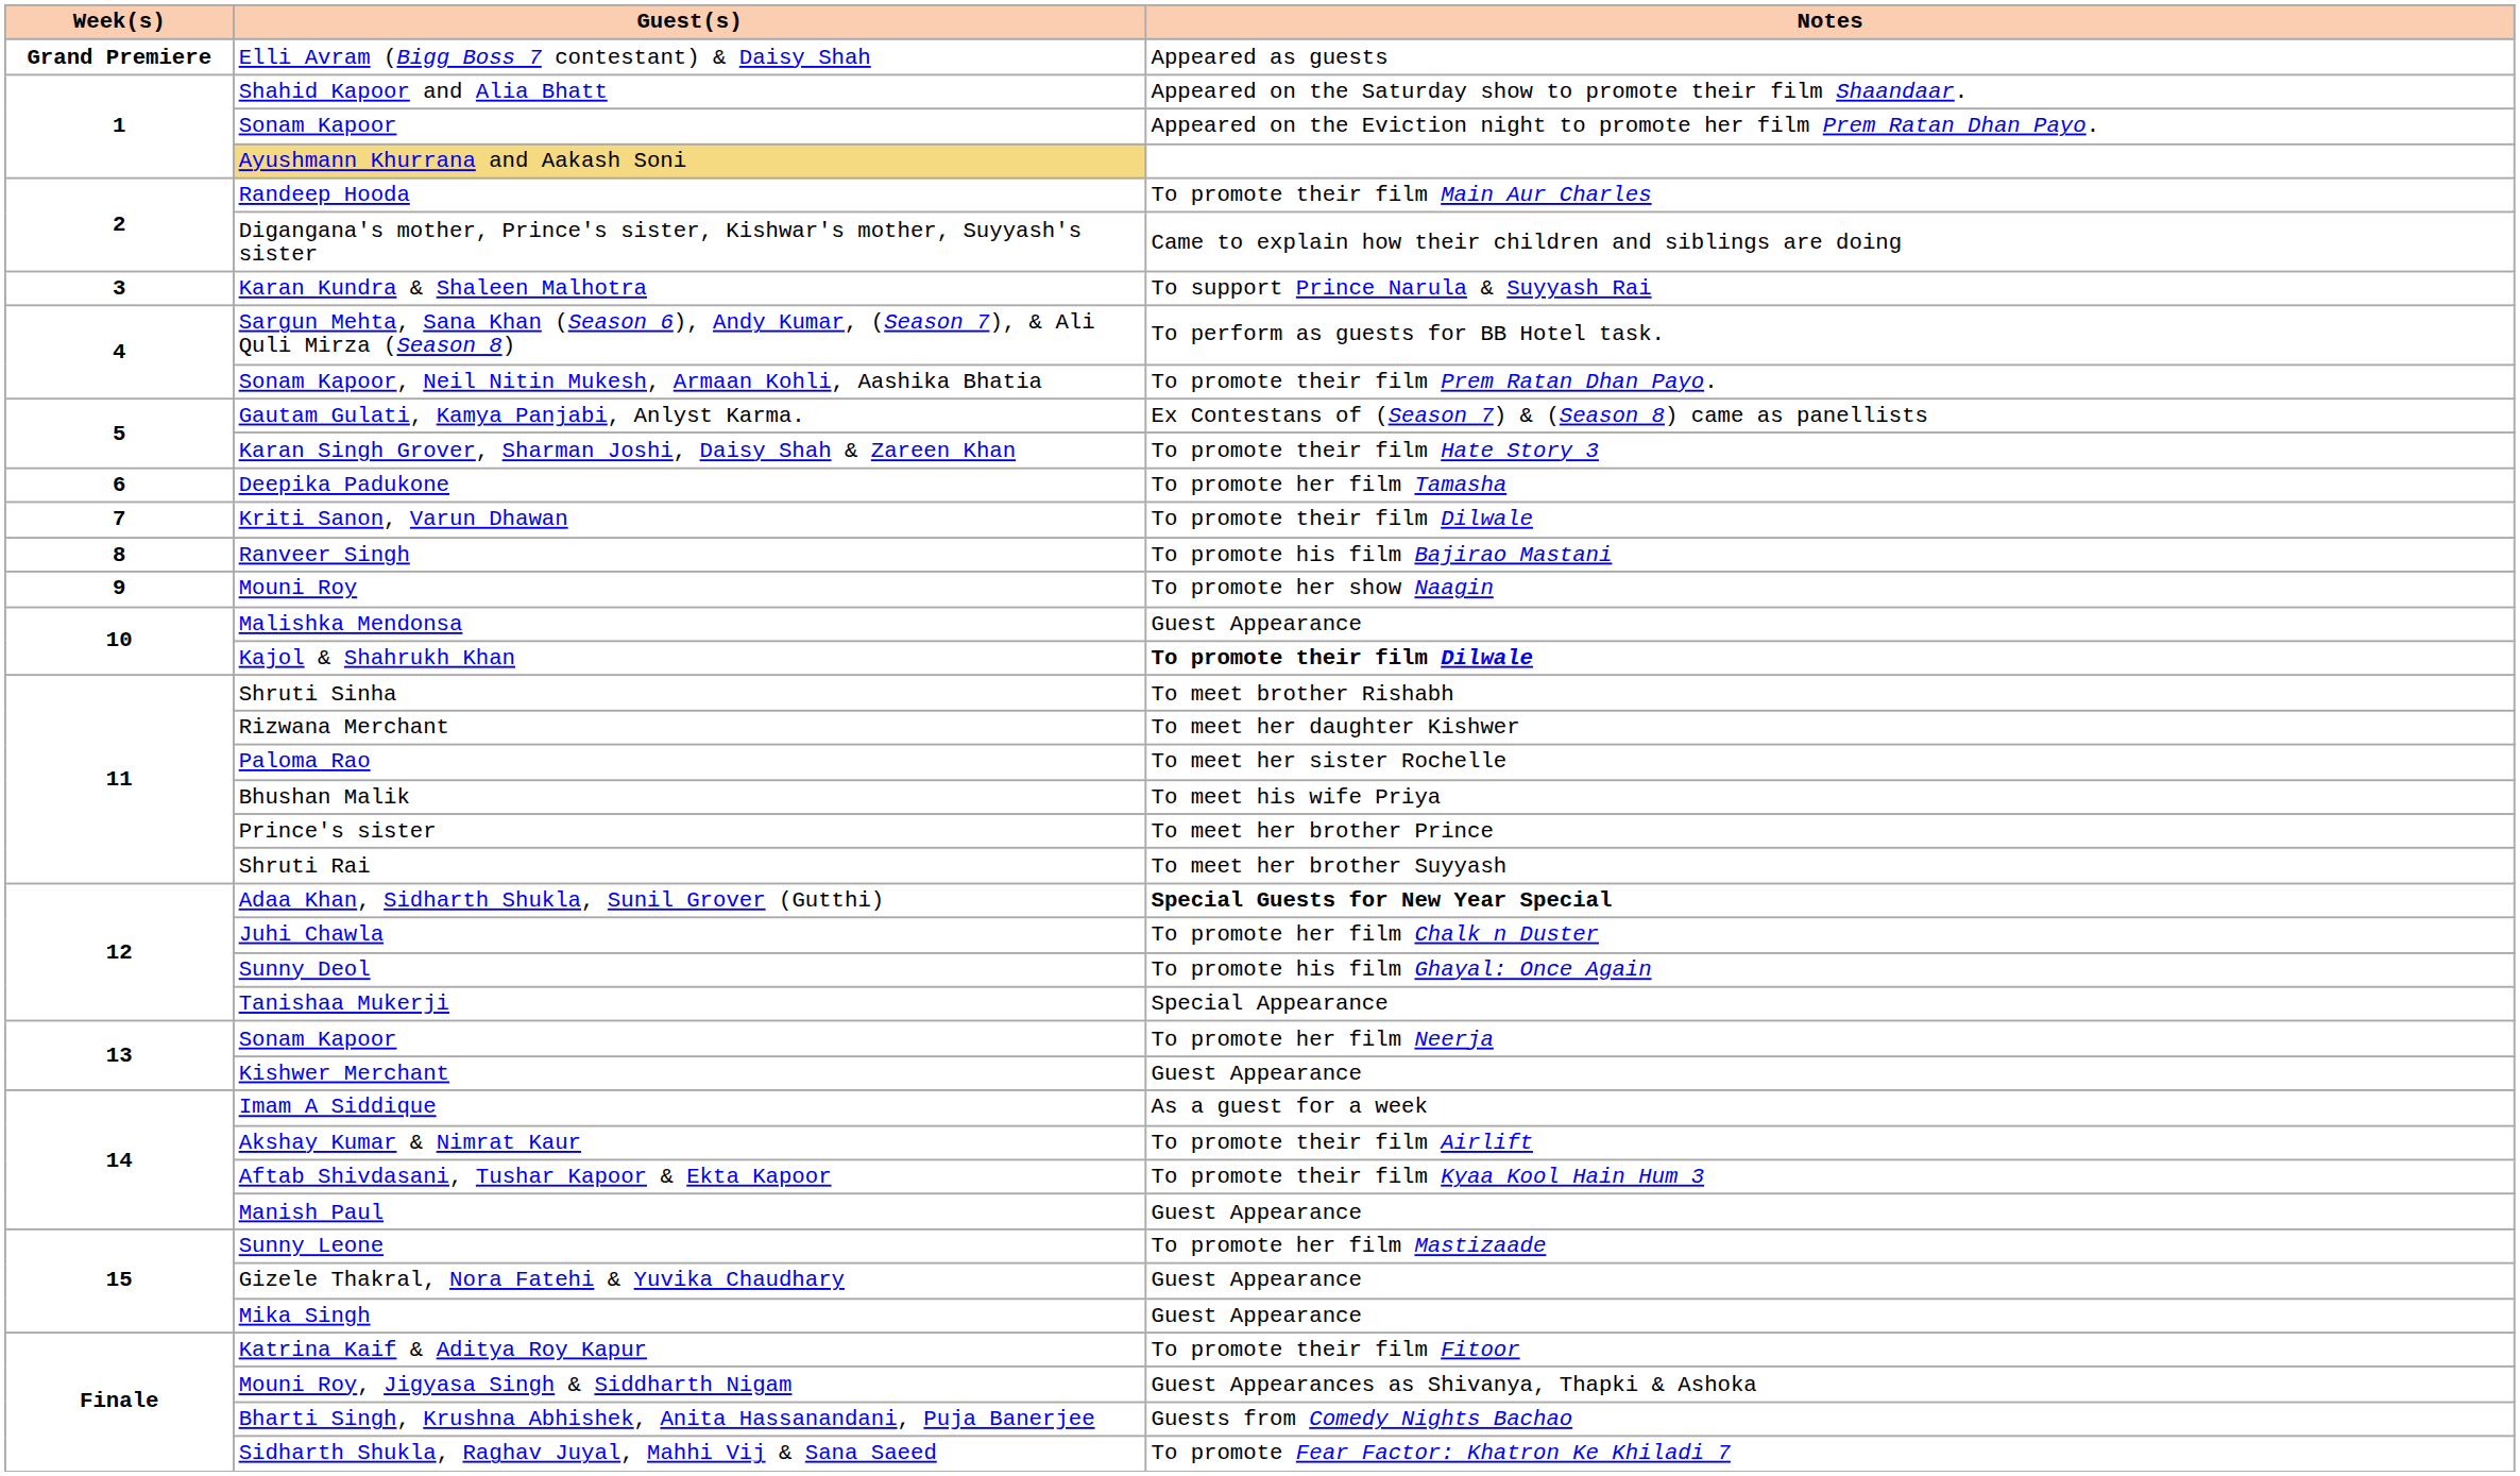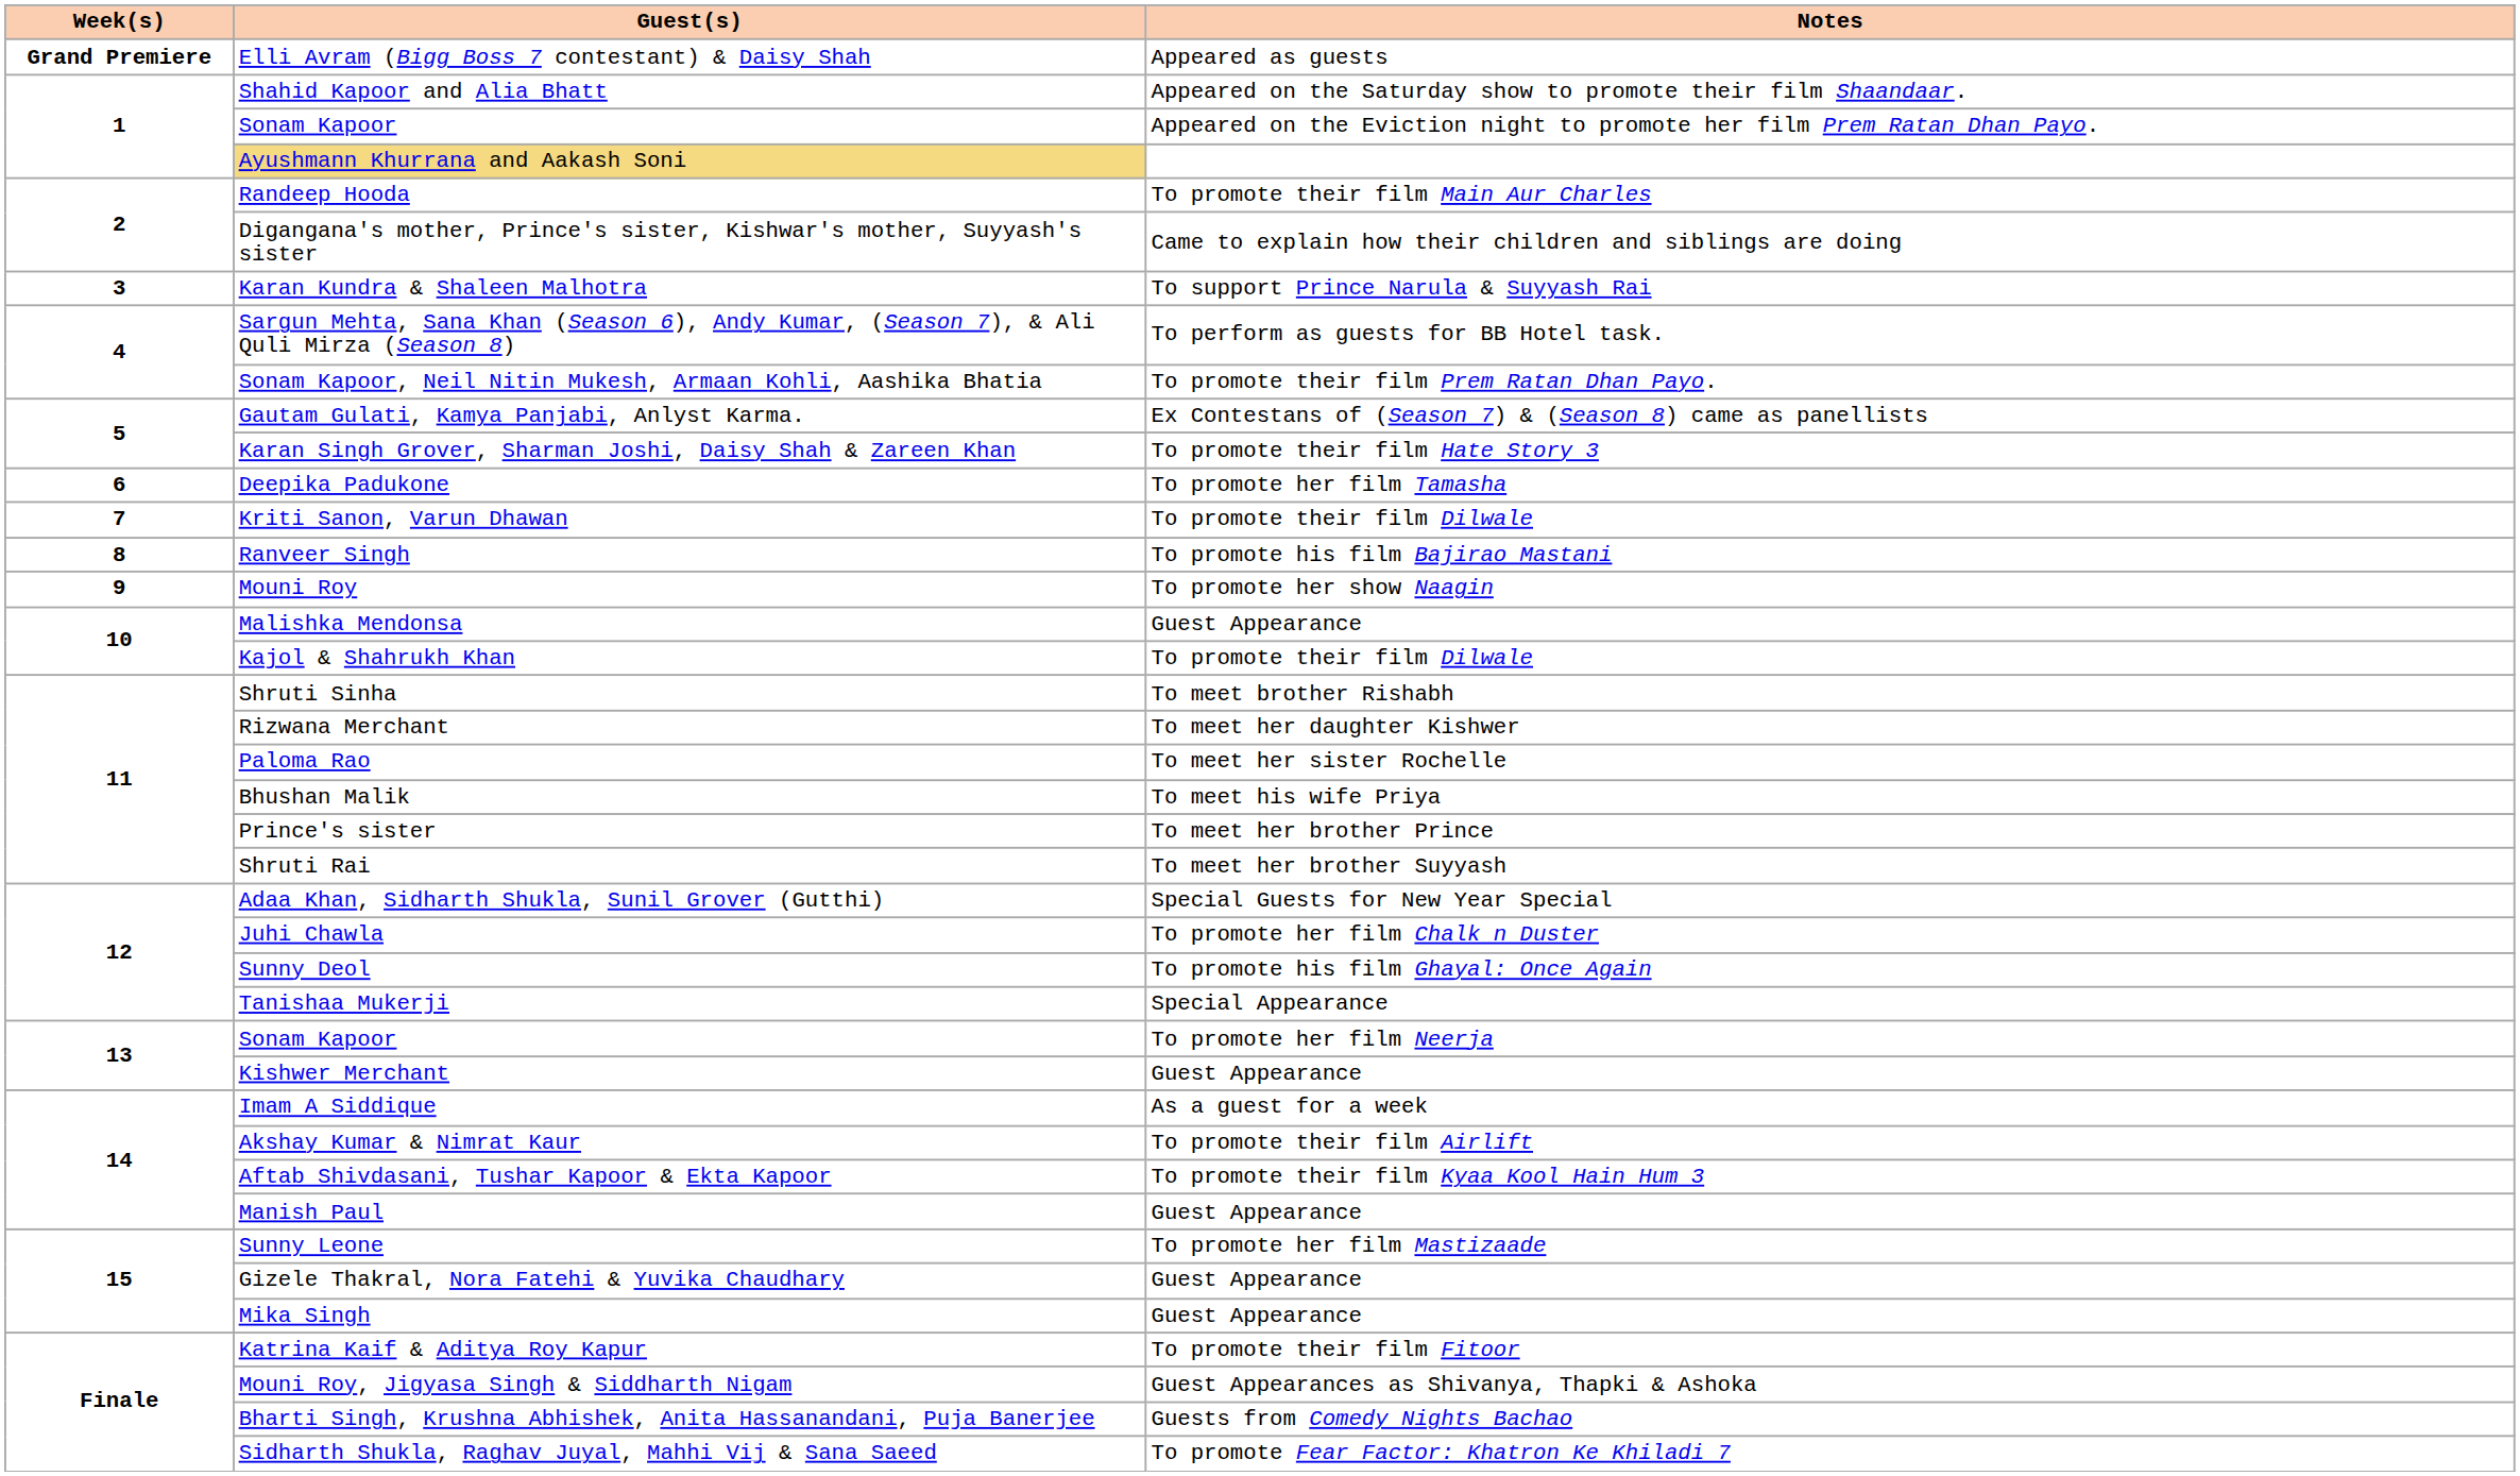Kajol & Shahrukh Khan | Notes: bold -> normal
Adaa Khan, Sidharth Shukla, Sunil Grover (Gutthi) | Notes: bold -> normal
